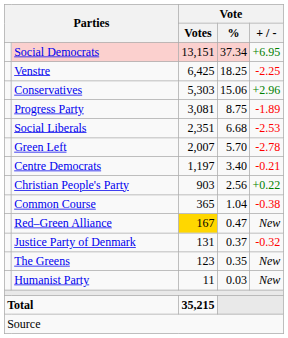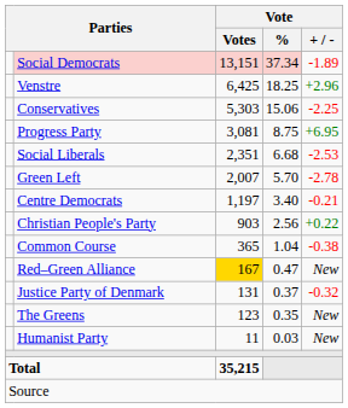Social Democrats | Vote / + / -: +6.95 -> -1.89
Venstre | Vote / + / -: -2.25 -> +2.96
Conservatives | Vote / + / -: +2.96 -> -2.25
Progress Party | Vote / + / -: -1.89 -> +6.95
